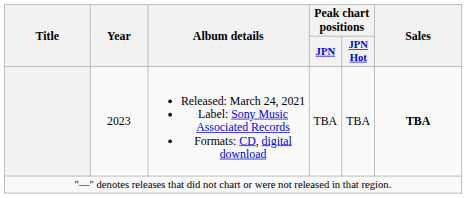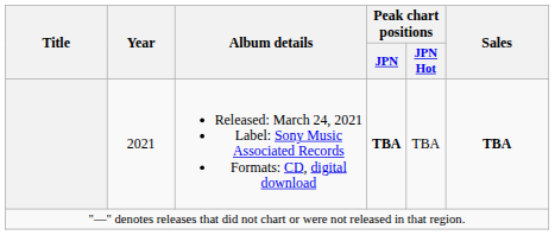row 3 | Year: 2023 -> 2021
row 3 | Peak chart positions / JPN: normal -> bold
